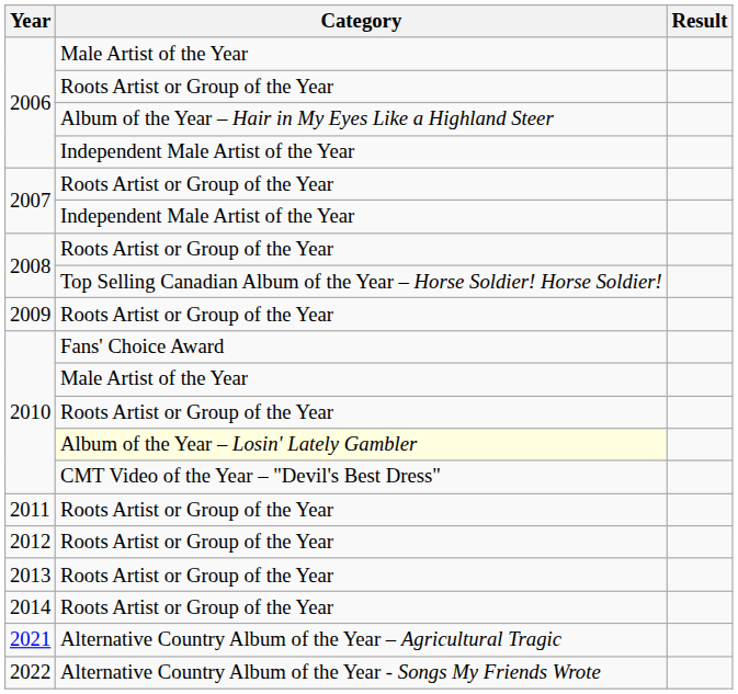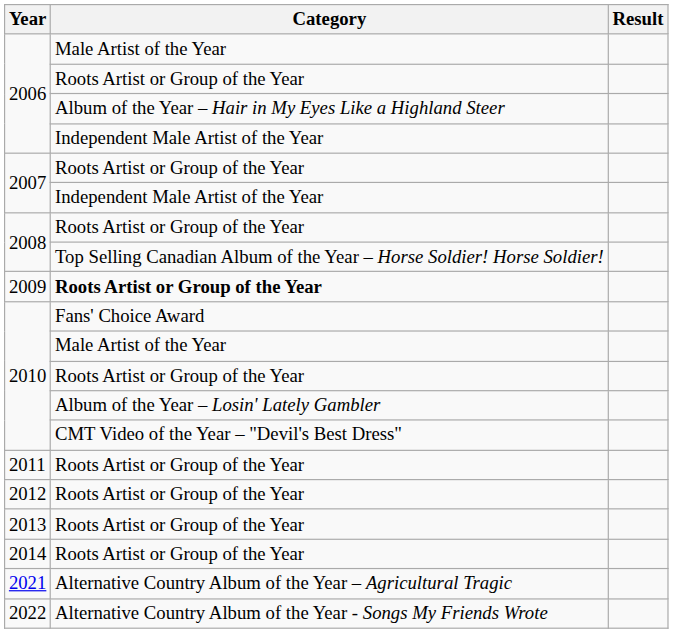2009 | Category: normal -> bold
2010 / Album of the Year – Losin' Lately Gambler | Category: lightyellow background -> no background
